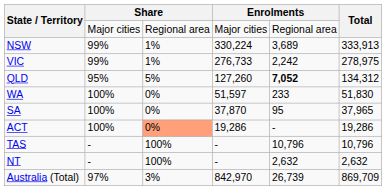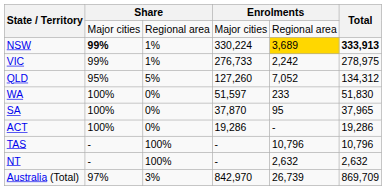NSW | column 2: normal -> bold
NSW | column 5: no background -> gold background
NSW | Total: normal -> bold
QLD | column 5: bold -> normal
ACT | column 3: lightsalmon background -> no background
